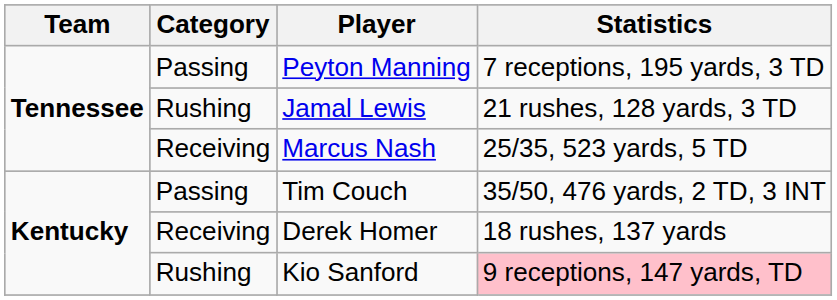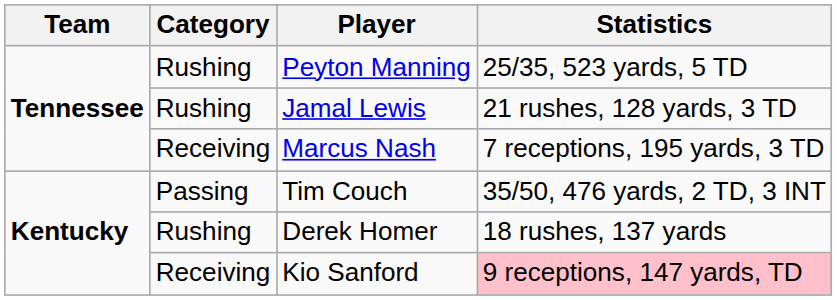Peyton Manning | Category: Passing -> Rushing
Peyton Manning | Statistics: 7 receptions, 195 yards, 3 TD -> 25/35, 523 yards, 5 TD
Marcus Nash | Statistics: 25/35, 523 yards, 5 TD -> 7 receptions, 195 yards, 3 TD
Derek Homer | Category: Receiving -> Rushing
Kio Sanford | Category: Rushing -> Receiving
